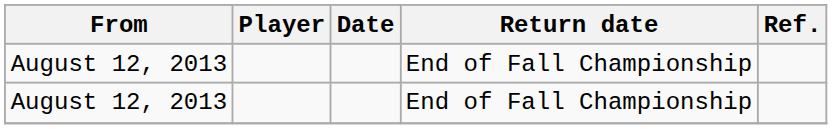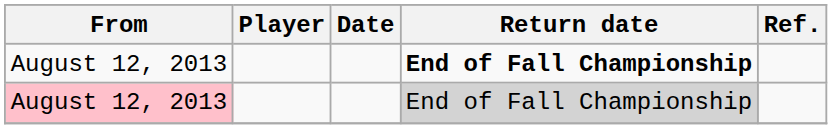row 2 | Return date: normal -> bold
row 3 | From: no background -> pink background
row 3 | Return date: no background -> lightgrey background
